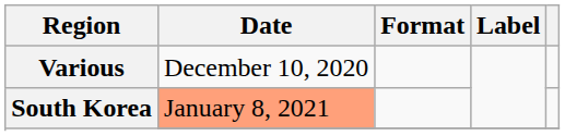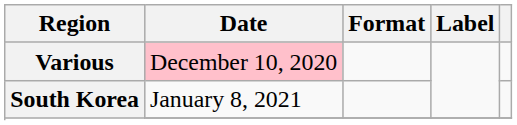Various | Date: no background -> pink background
South Korea / January 8, 2021 | Date: lightsalmon background -> no background
